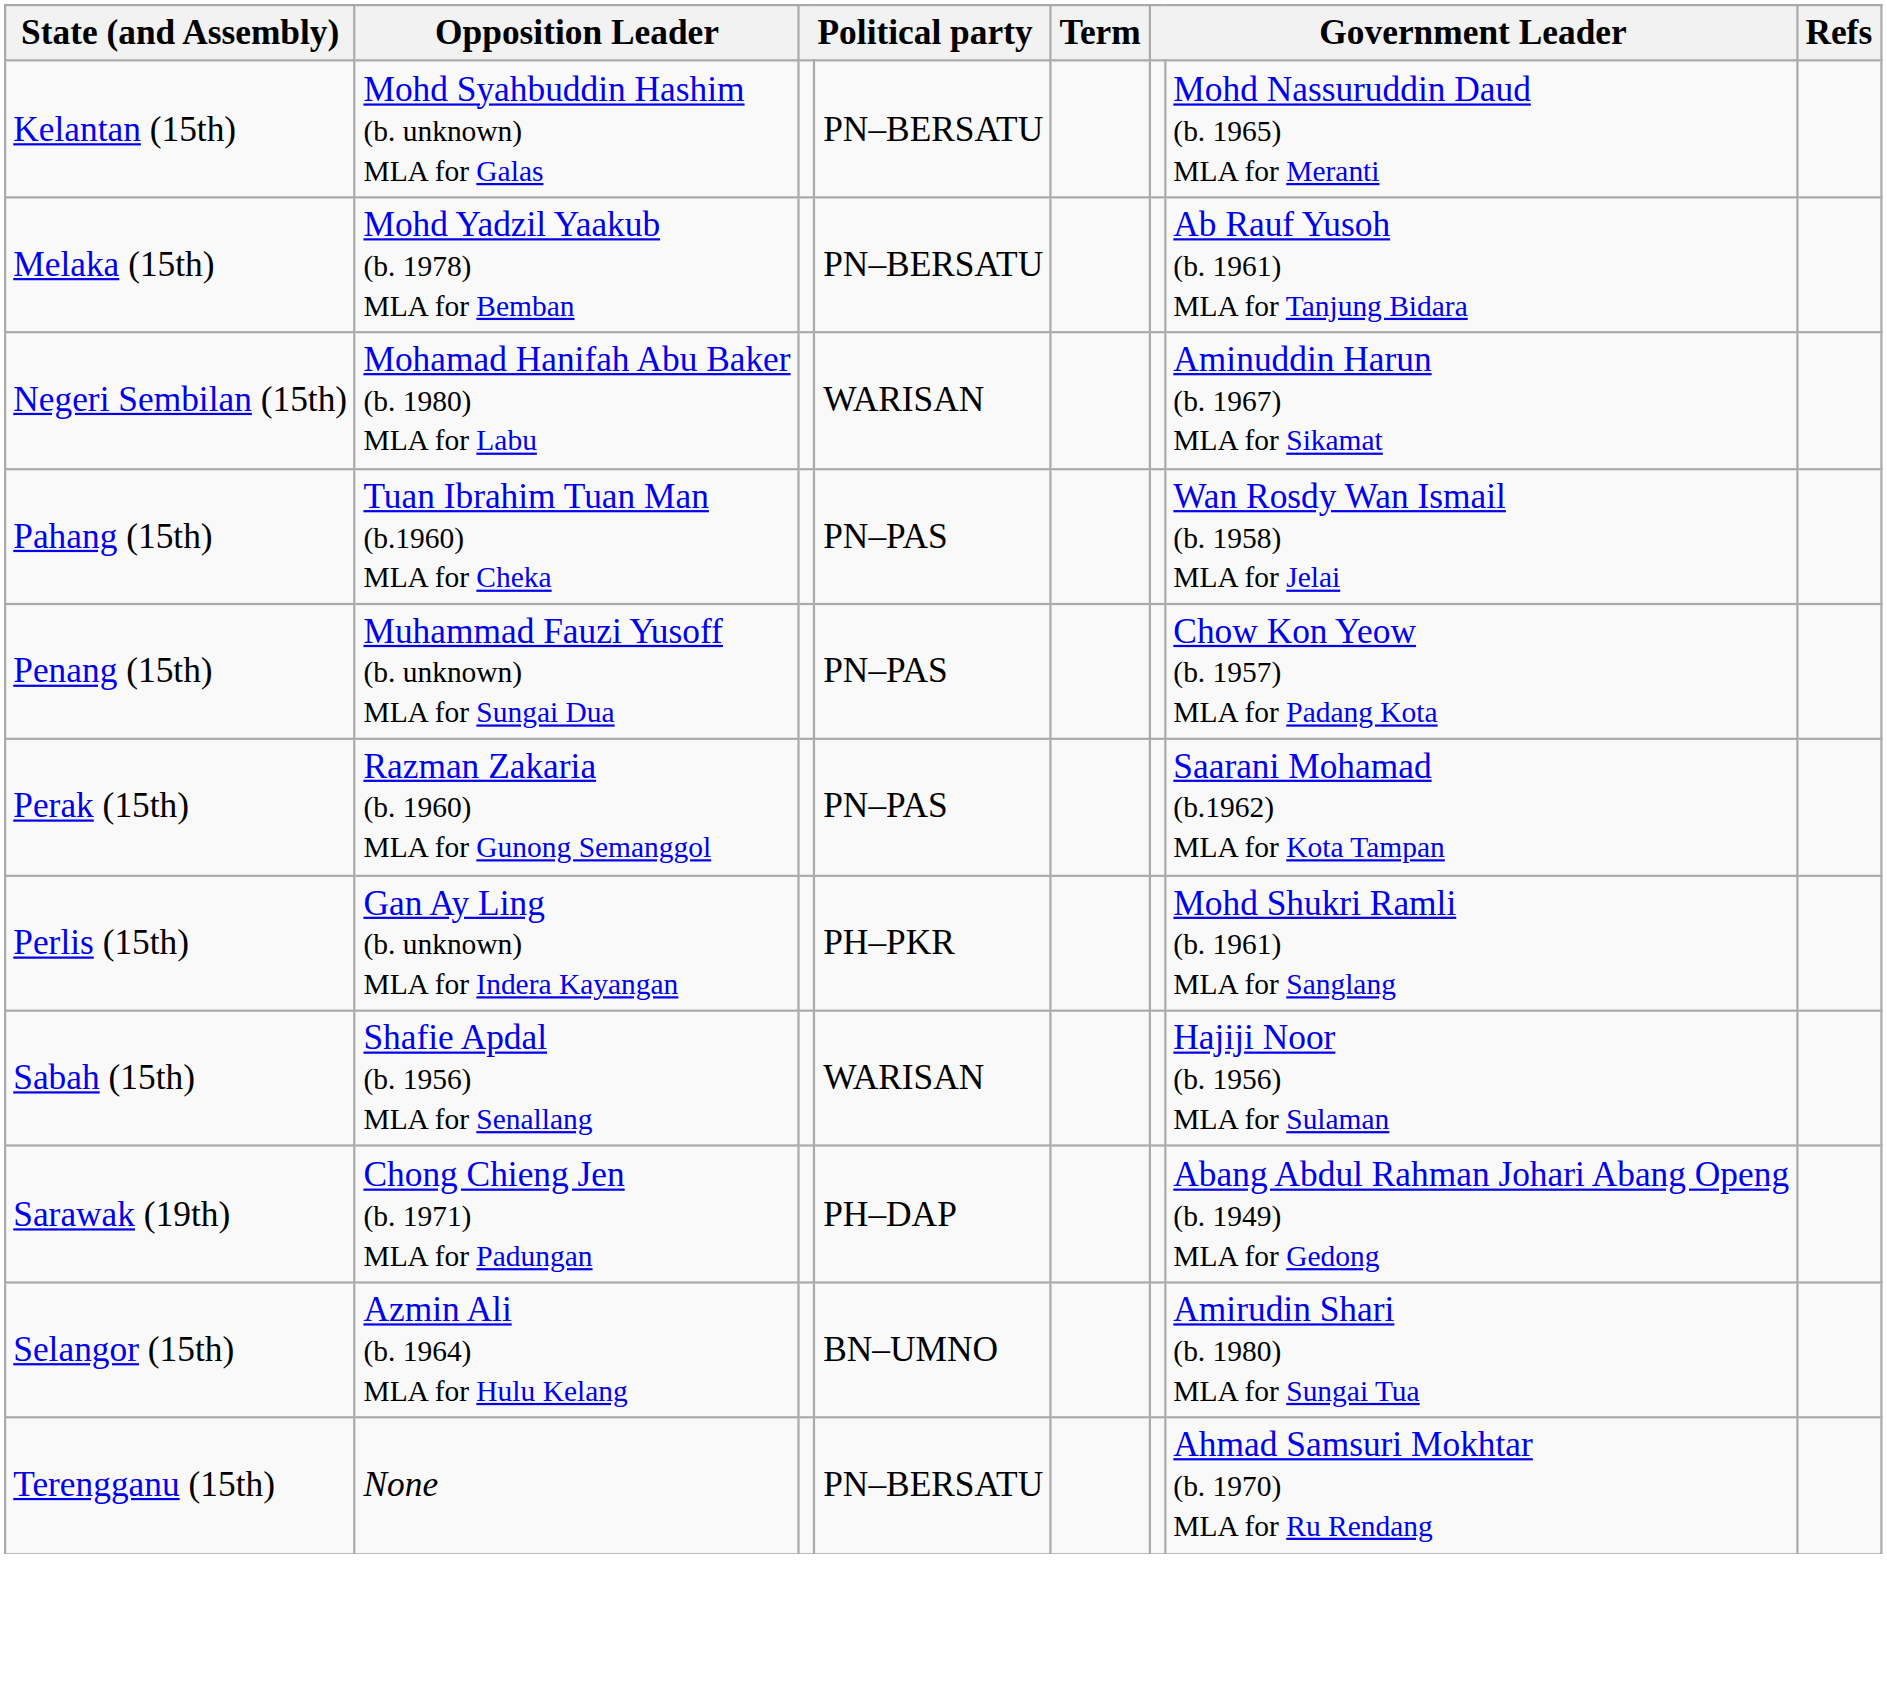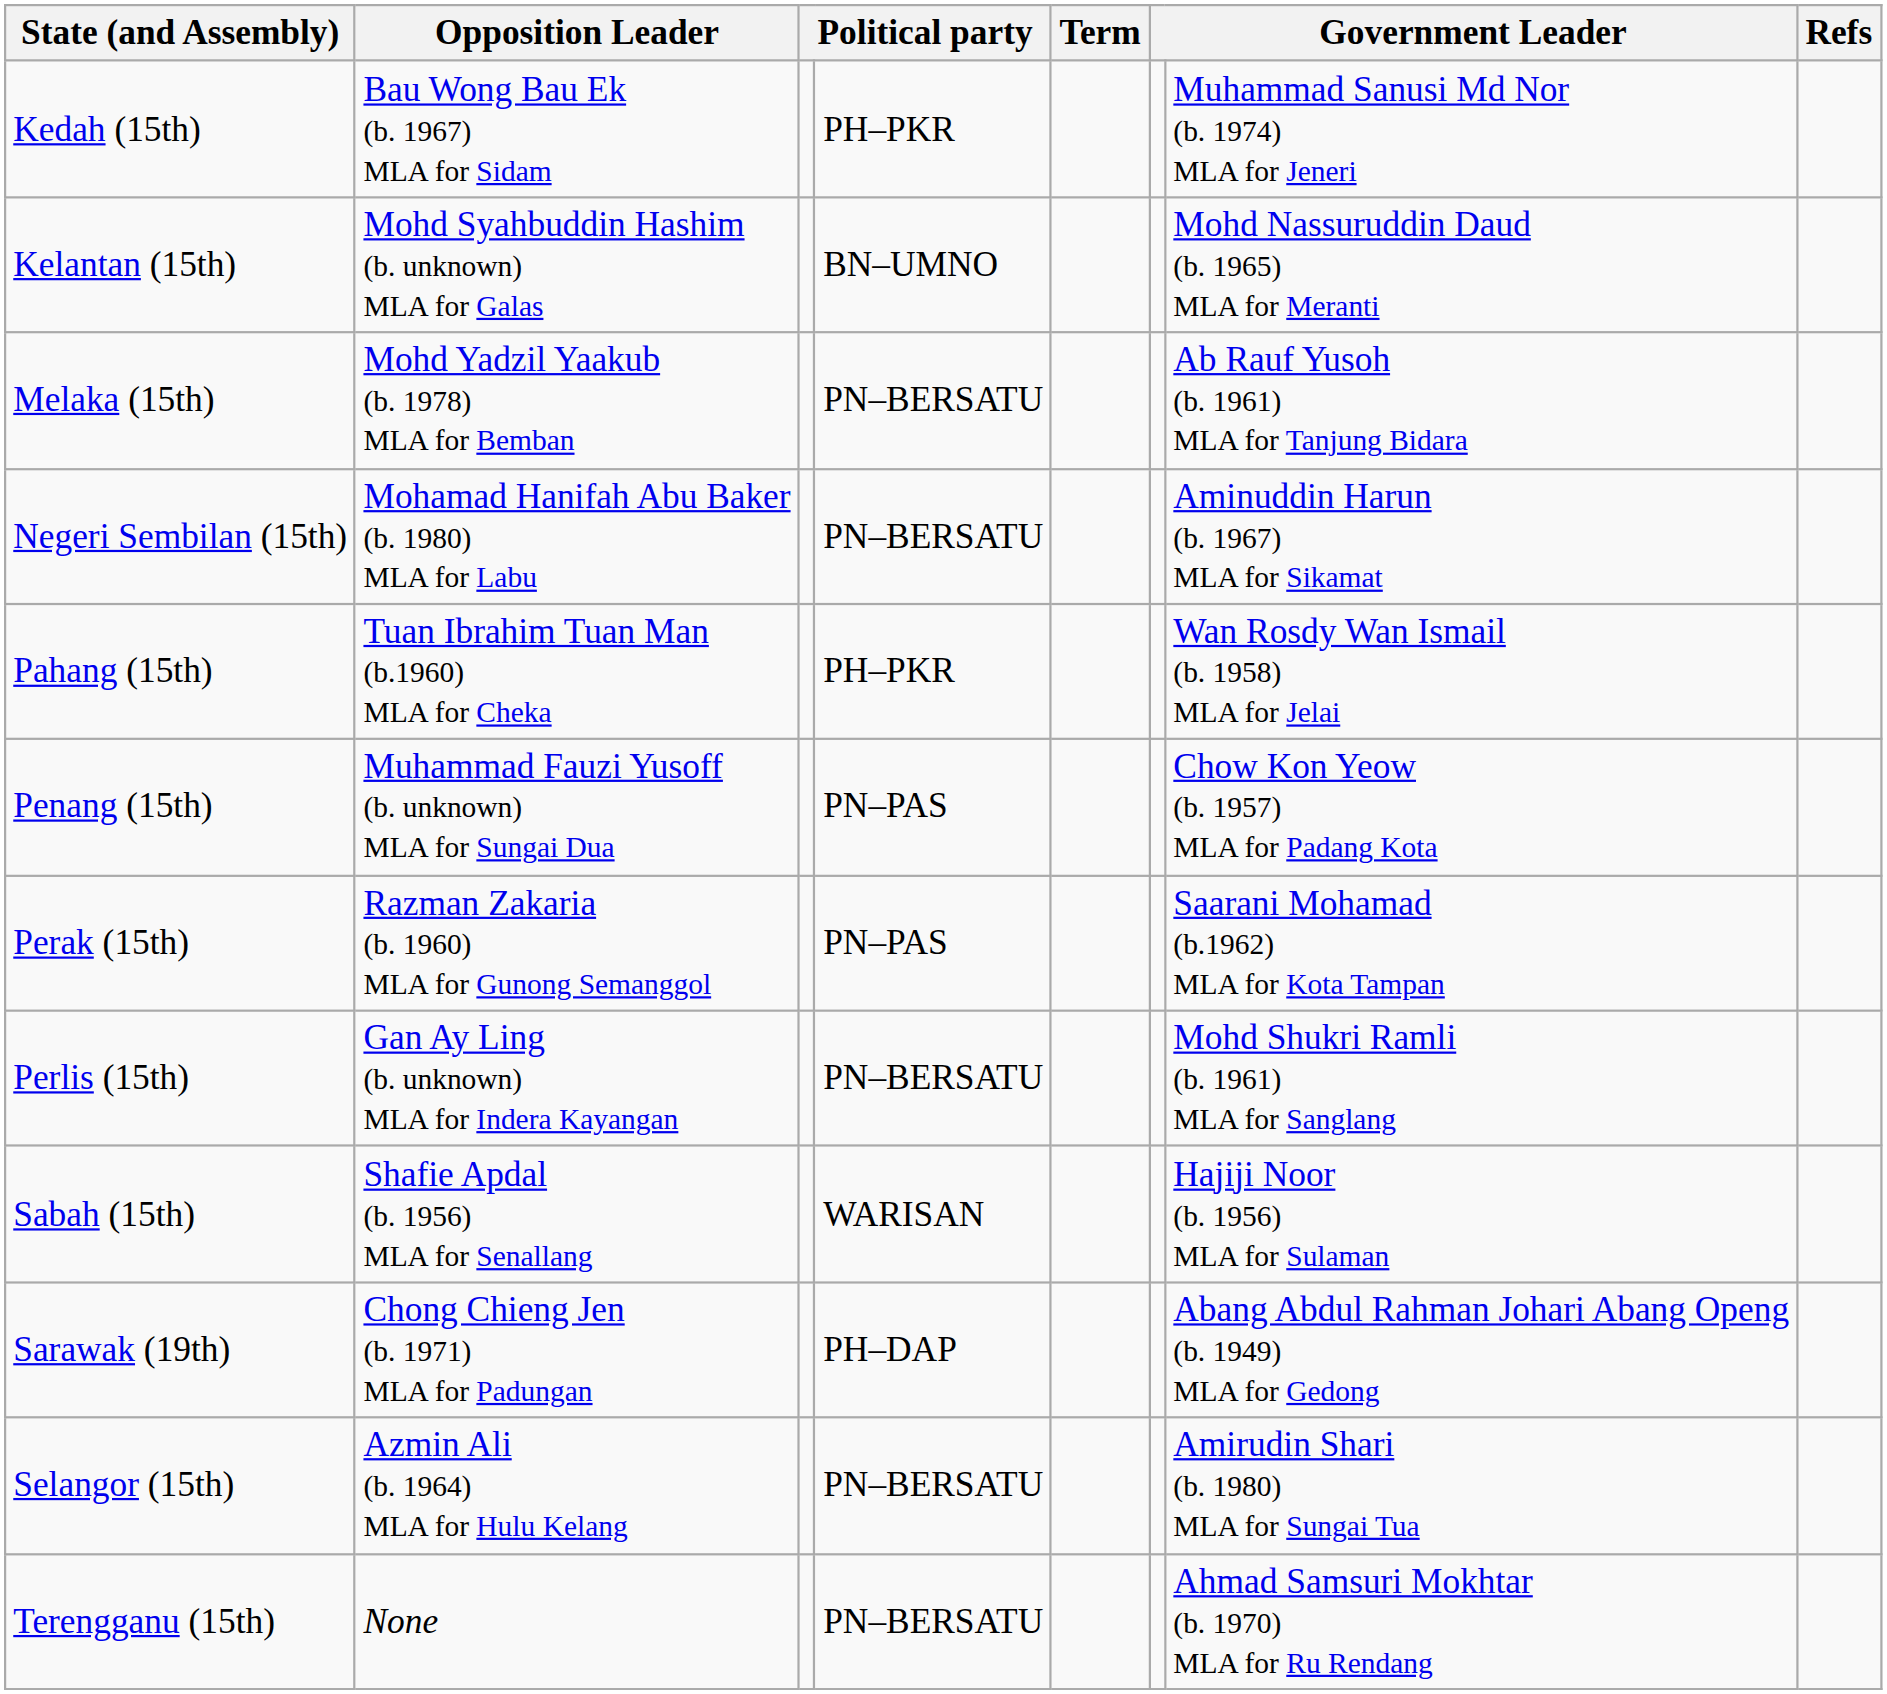+ row: Kedah (15th) | Bau Wong Bau Ek (b. 1967) MLA for Sidam | PH–PKR | Muhammad Sanusi Md Nor (b. 1974) MLA for Jeneri
Kelantan (15th) | column 4: PN–BERSATU -> BN–UMNO
Negeri Sembilan (15th) | column 4: WARISAN -> PN–BERSATU
Pahang (15th) | column 4: PN–PAS -> PH–PKR
Perlis (15th) | column 4: PH–PKR -> PN–BERSATU
Selangor (15th) | column 4: BN–UMNO -> PN–BERSATU
